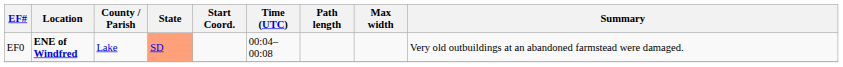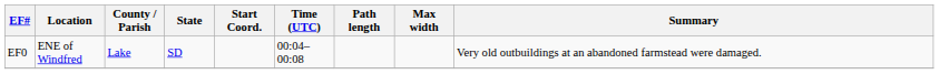EF0 | Location: bold -> normal
EF0 | State: lightsalmon background -> no background
